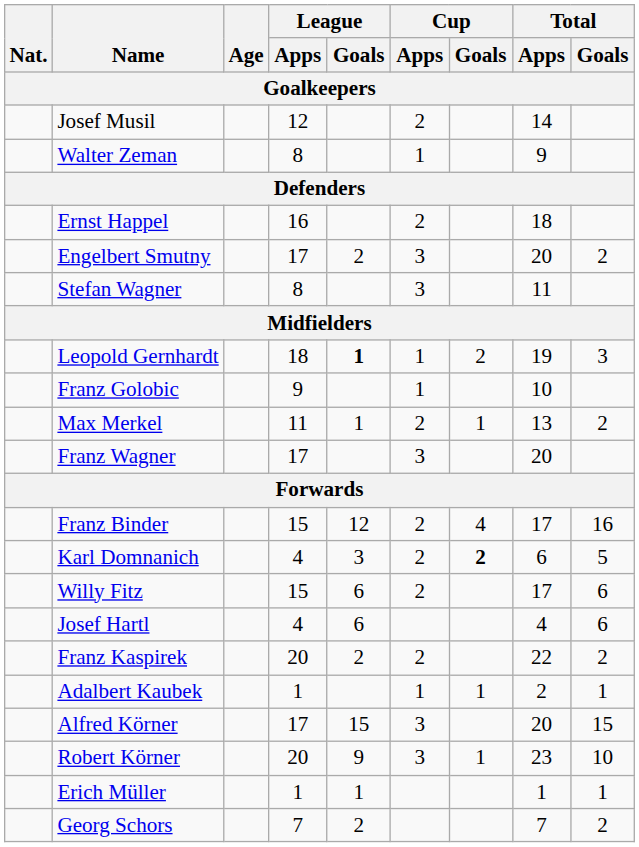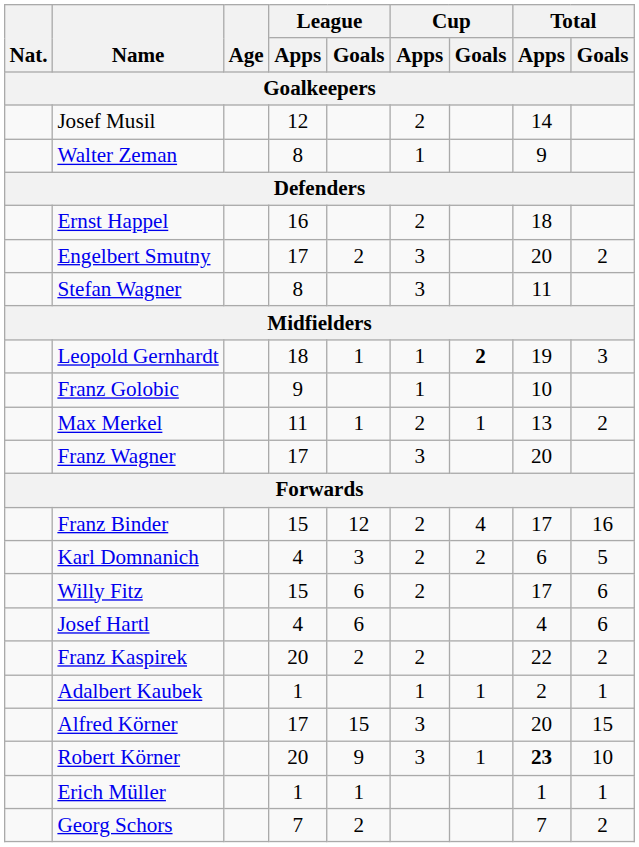Leopold Gernhardt | League / Goals: bold -> normal
Leopold Gernhardt | Cup / Goals: normal -> bold
Karl Domnanich | Cup / Goals: bold -> normal
Robert Körner | Total / Apps: normal -> bold
